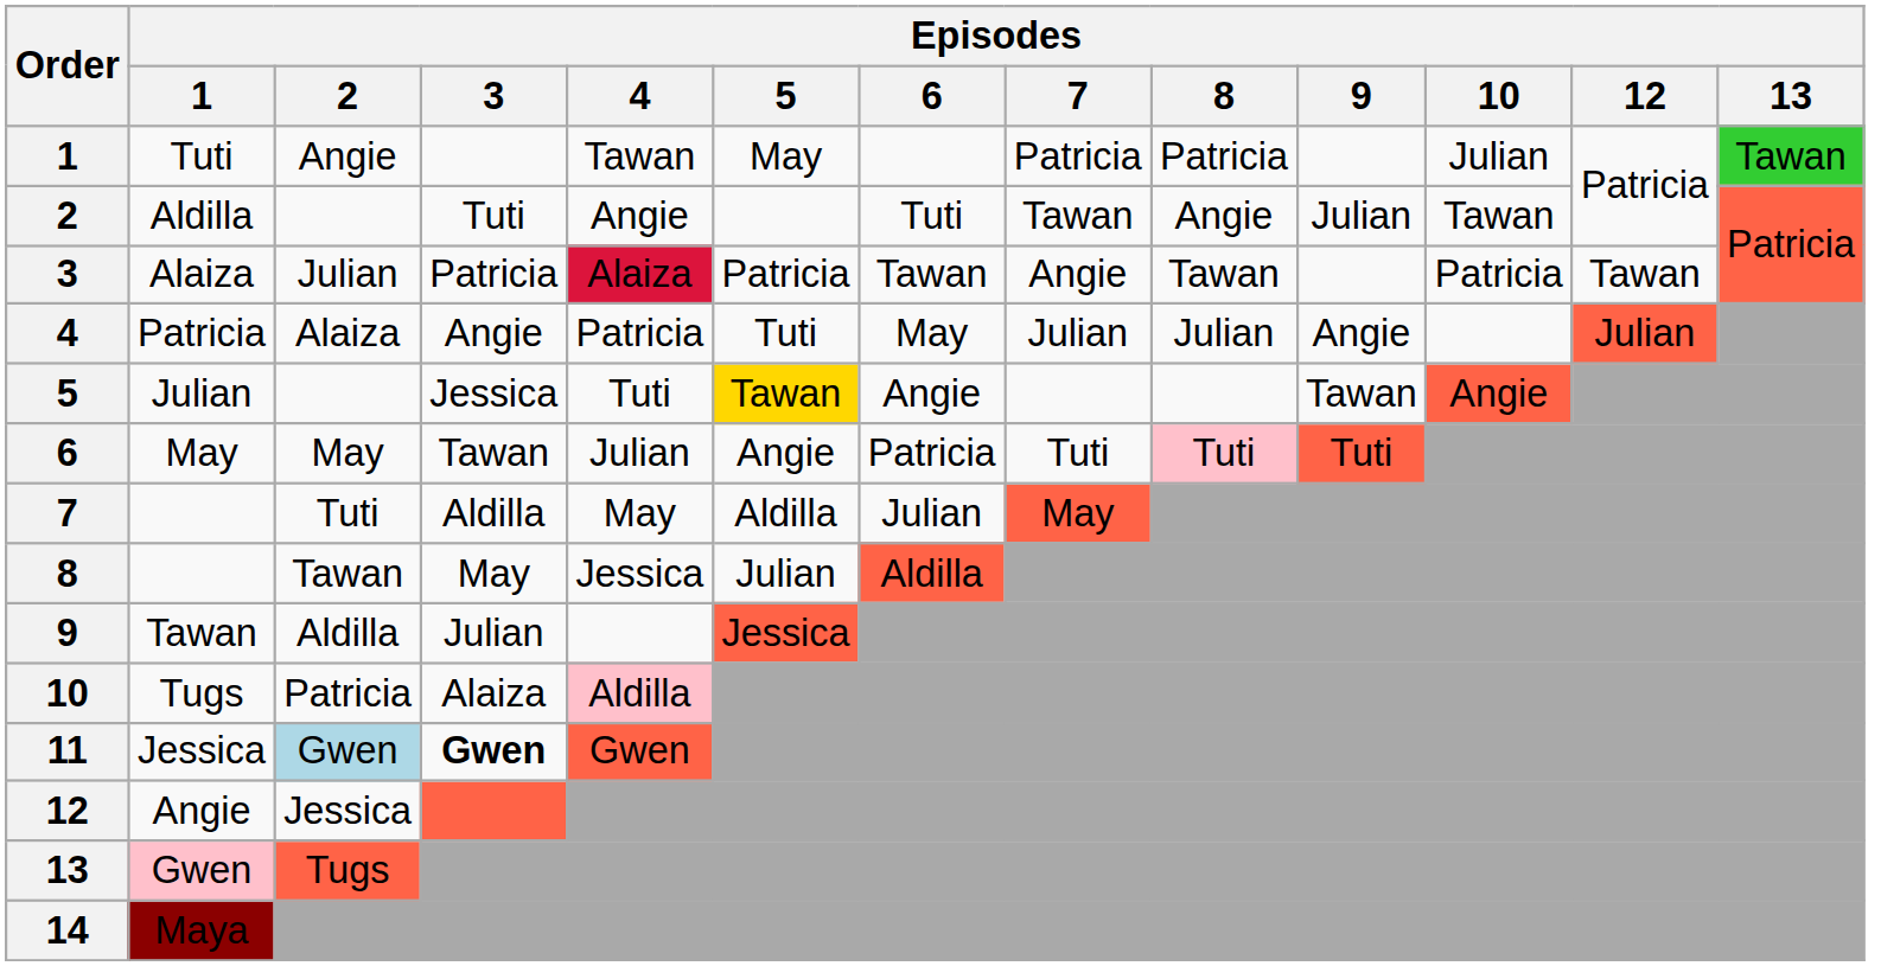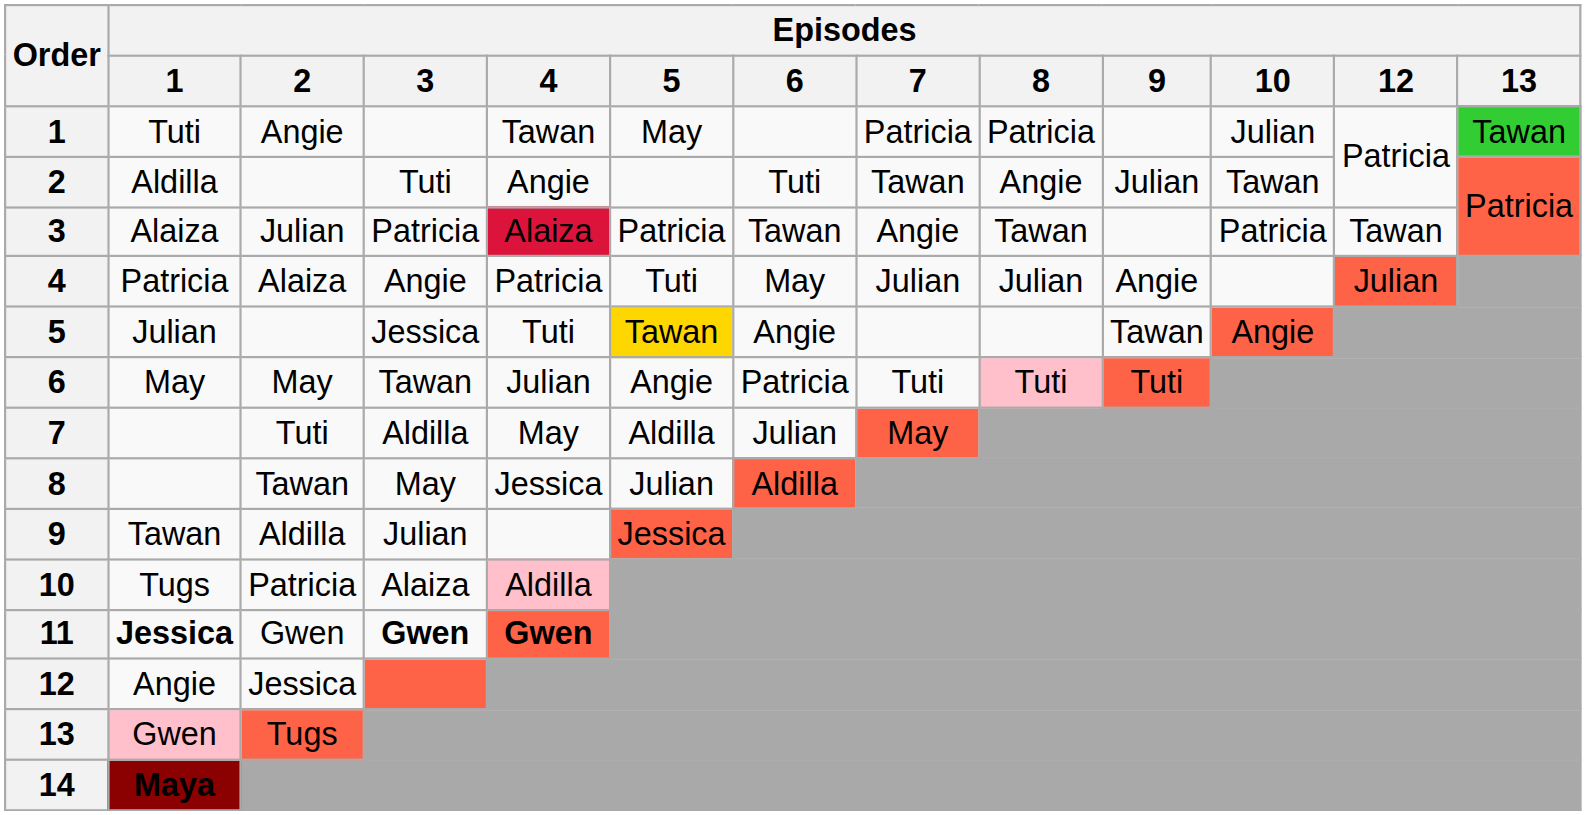11 | Episodes / 1: normal -> bold
11 | Episodes / 2: lightblue background -> no background
11 | Episodes / 4: normal -> bold
14 | Episodes / 1: normal -> bold
